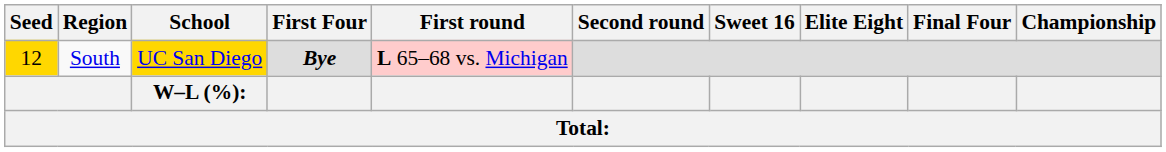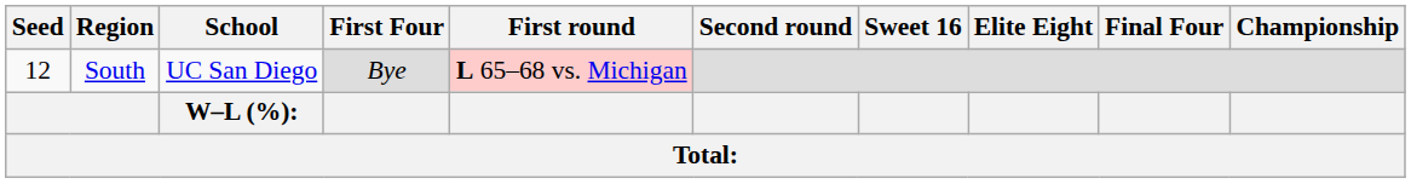South | Seed: gold background -> no background
South | School: gold background -> no background
South | First Four: bold -> normal
